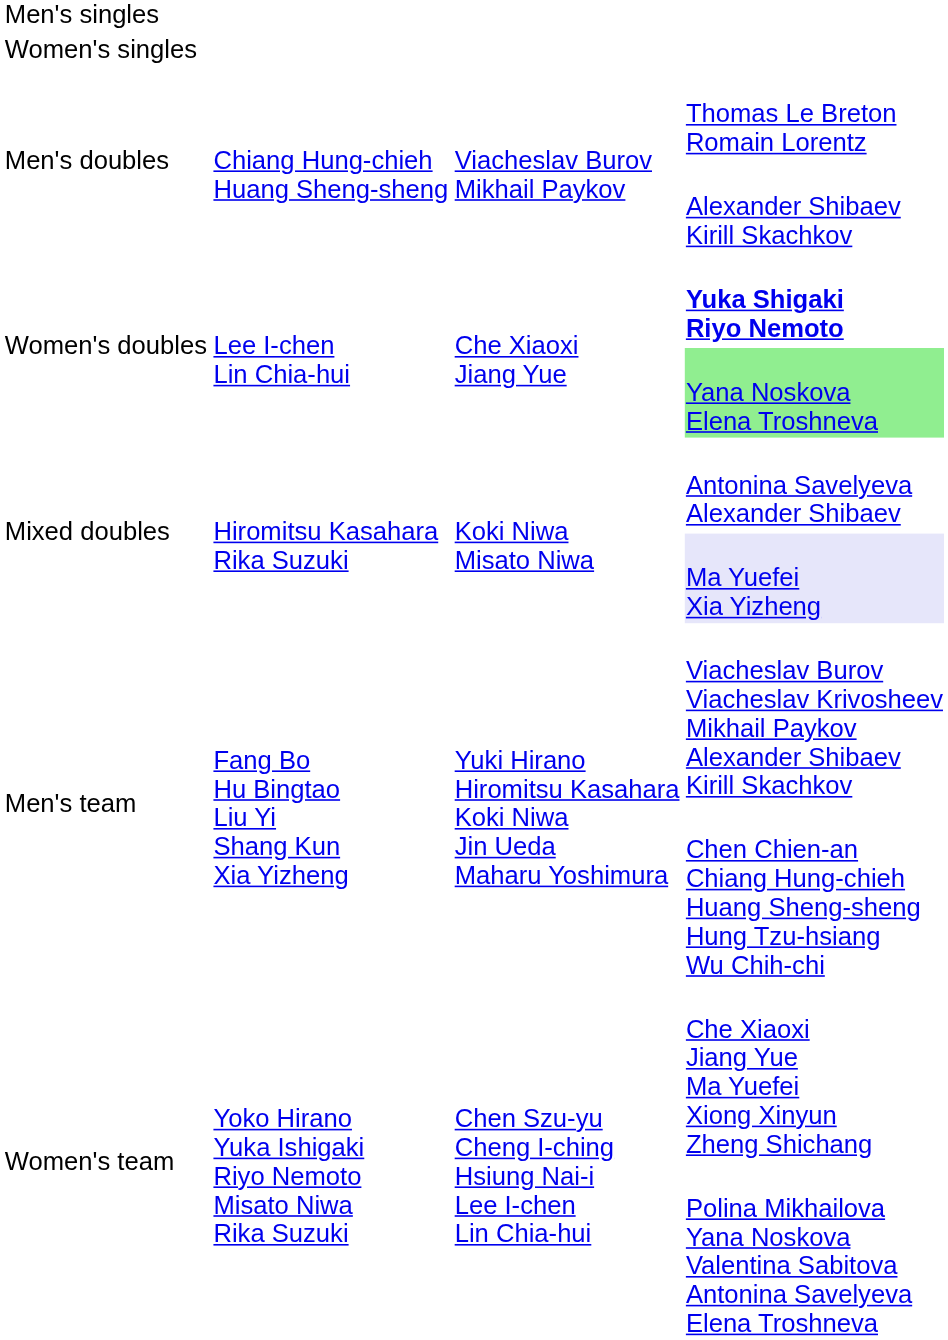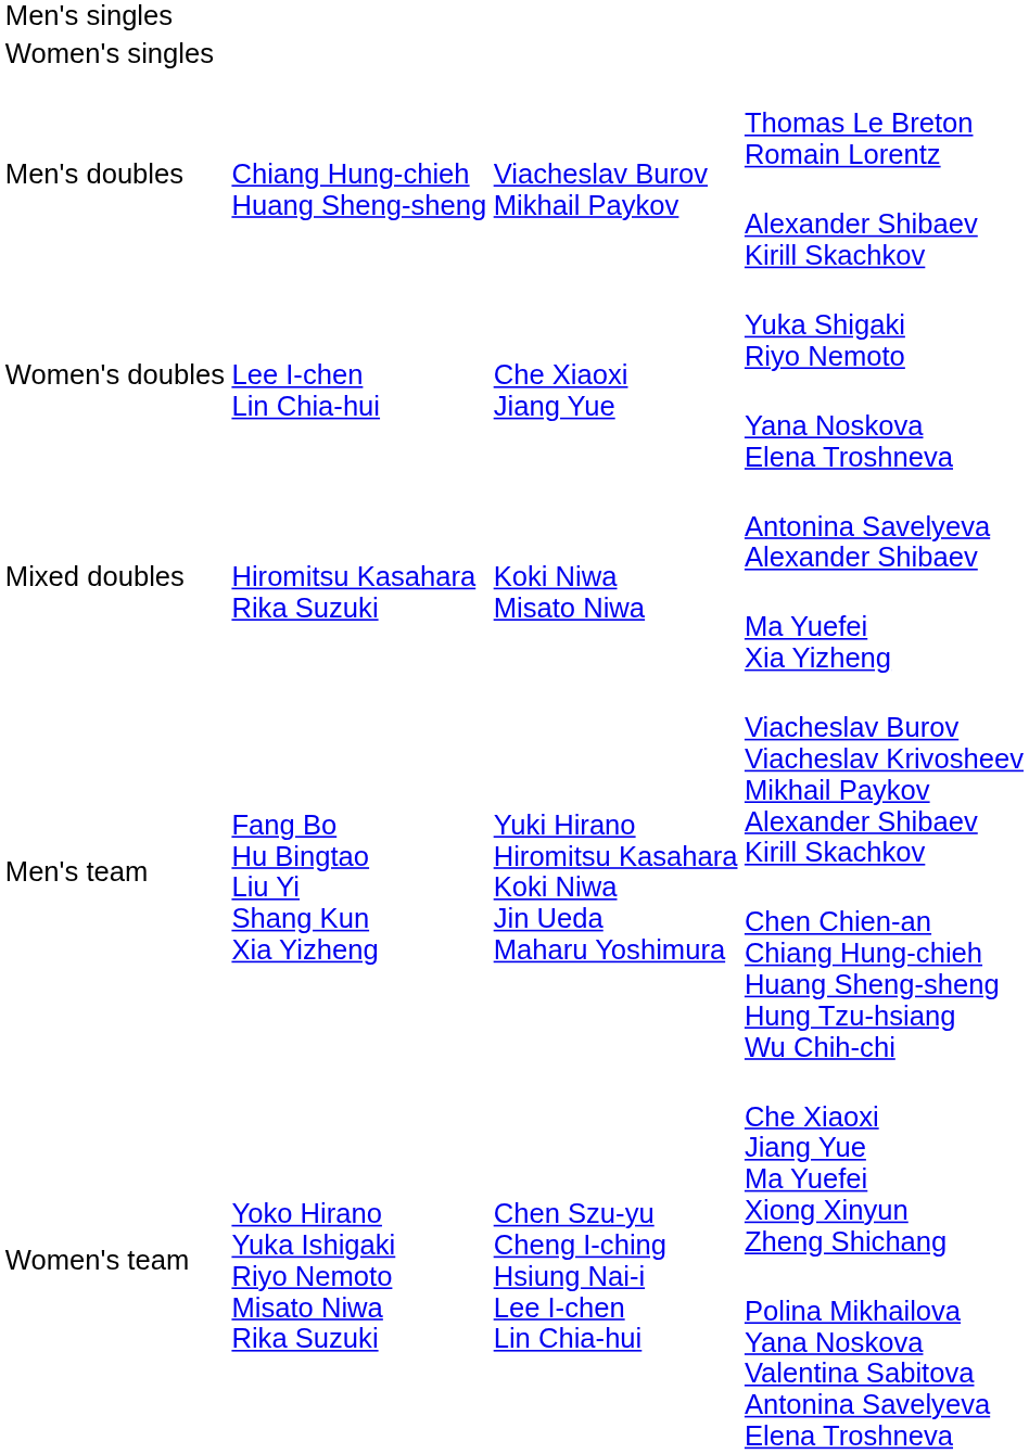Yuka Shigaki Riyo Nemoto | column 4: bold -> normal
Yana Noskova Elena Troshneva | column 4: lightgreen background -> no background
Ma Yuefei Xia Yizheng | column 4: lavender background -> no background
